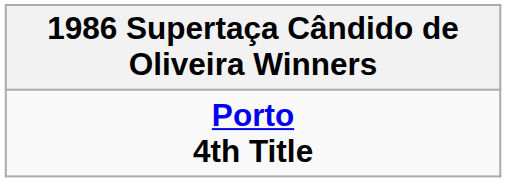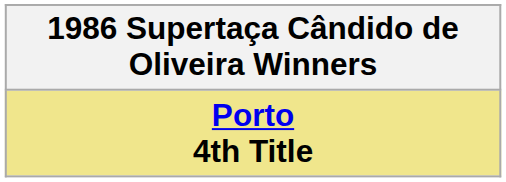row 2 | column 1: no background -> khaki background
